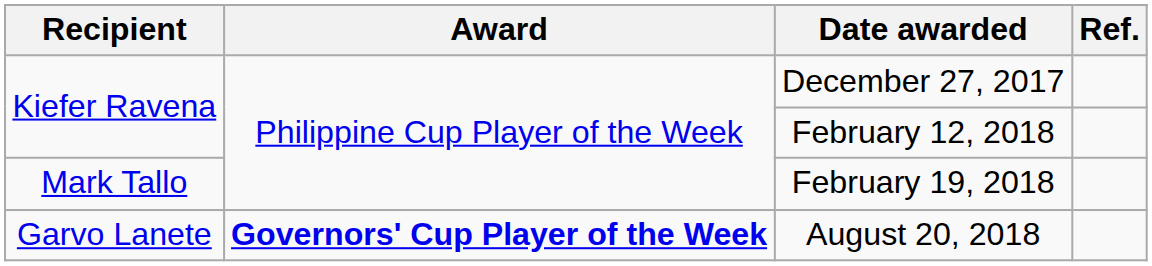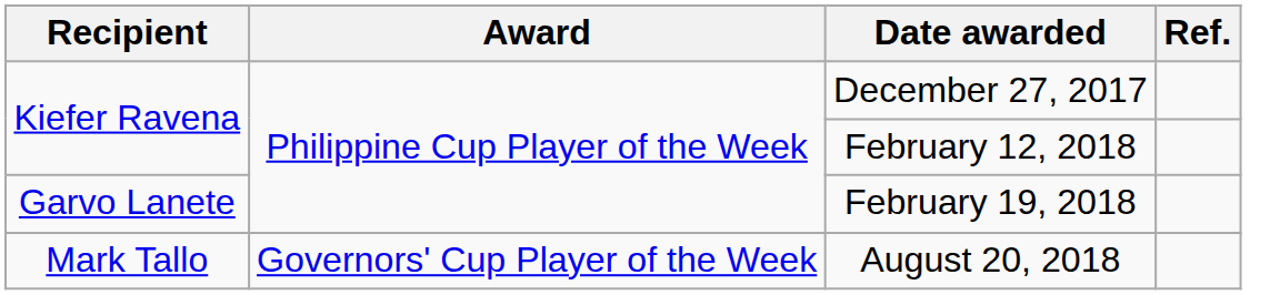February 19, 2018 | Recipient: Mark Tallo -> Garvo Lanete
August 20, 2018 | Recipient: Garvo Lanete -> Mark Tallo
August 20, 2018 | Award: bold -> normal
